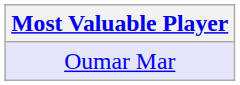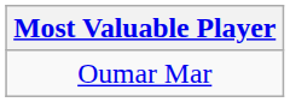row 2 | column 1: lavender background -> no background
